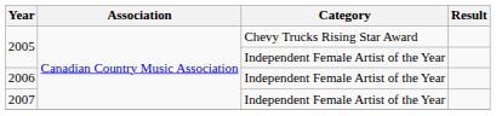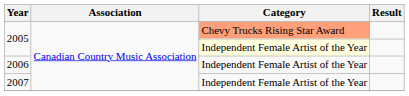2005 / Chevy Trucks Rising Star Award | Category: no background -> lightsalmon background
2005 / Independent Female Artist of the Year | Category: no background -> lightyellow background
